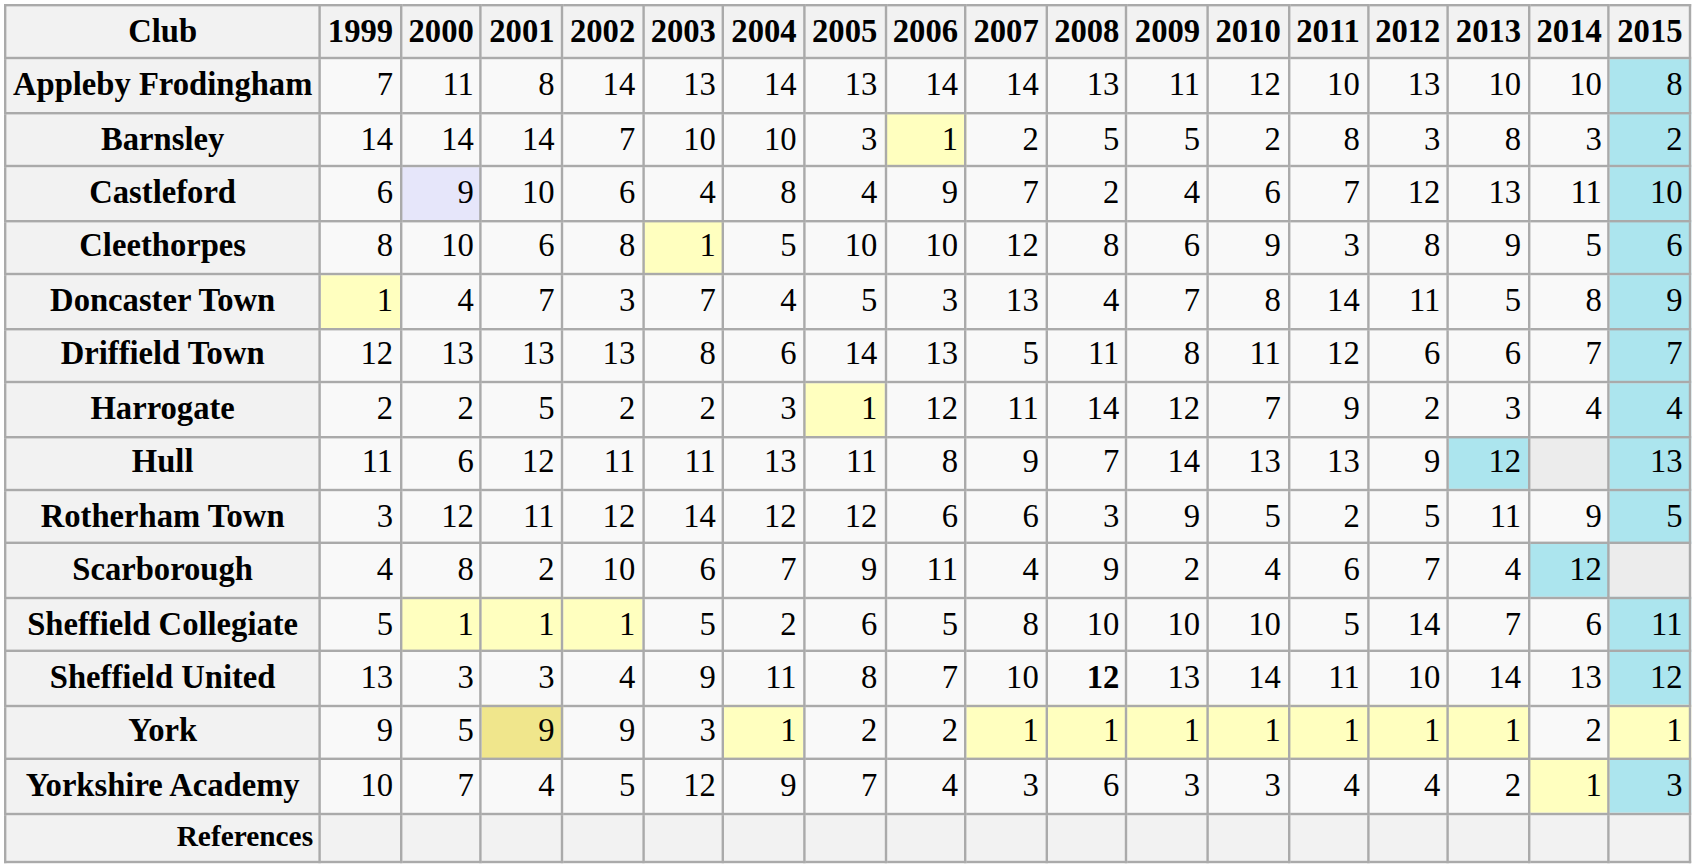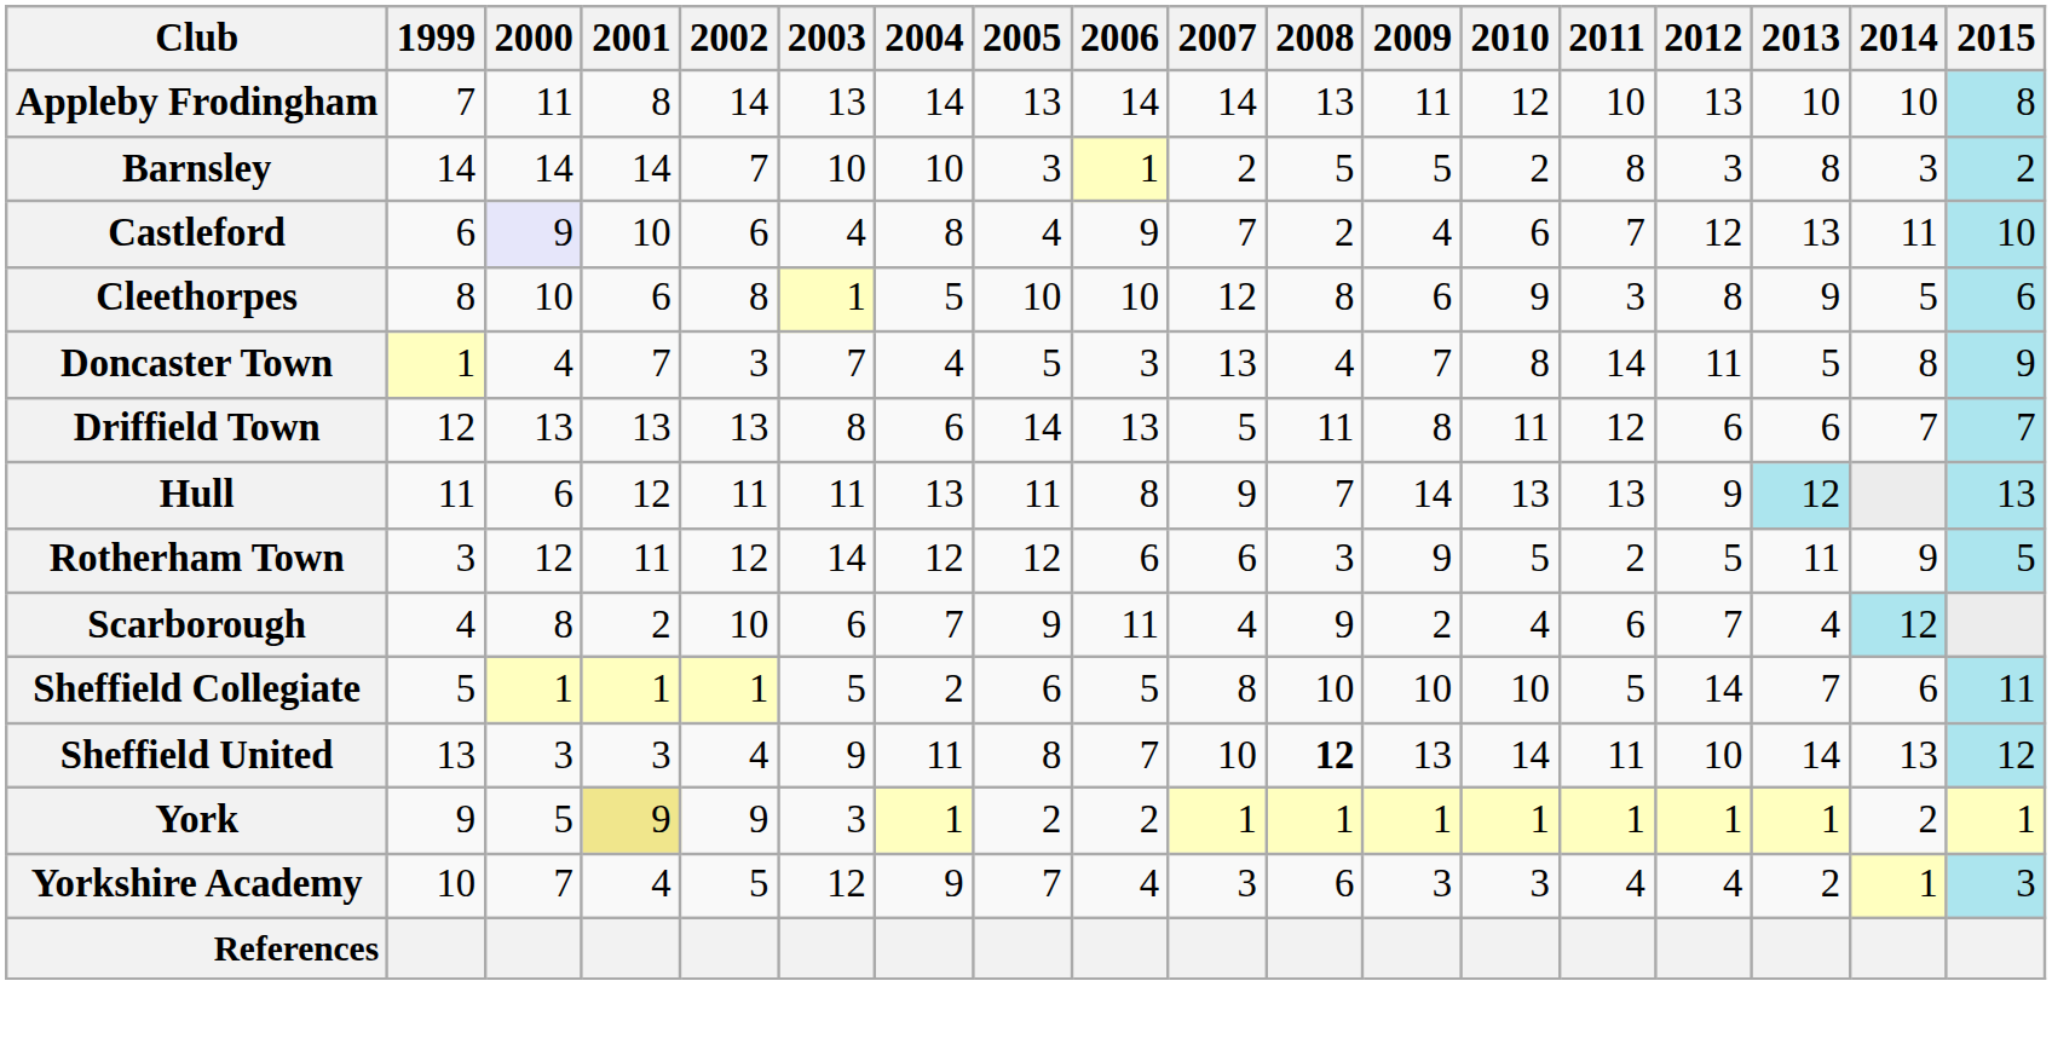- row: Harrogate | 2 | 2 | 5 | 2 | 2 | 3 | 1 | 12 | 11 | 14 | 12 | 7 | 9 | 2 | 3 | 4 | 4
